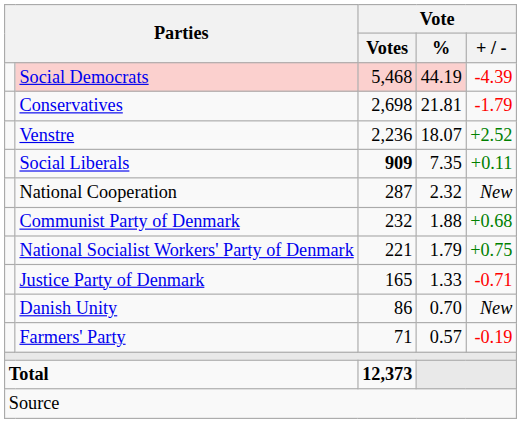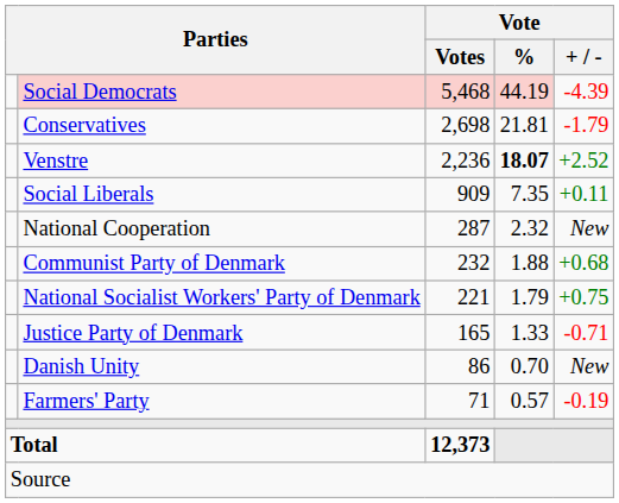Venstre | Vote / %: normal -> bold
Social Liberals | Vote / Votes: bold -> normal
